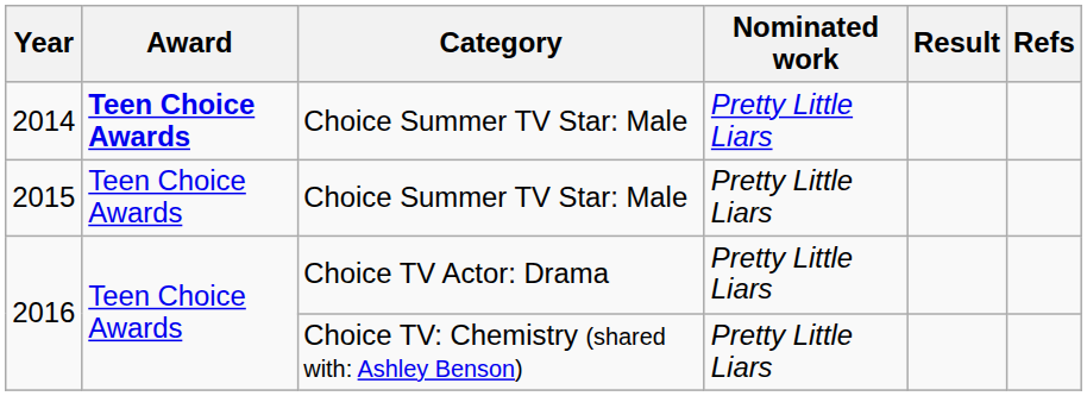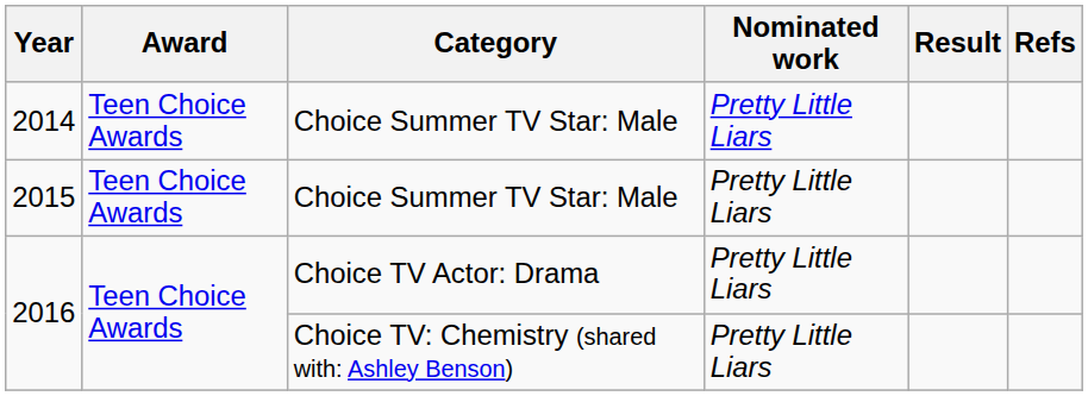2014 | Award: bold -> normal
